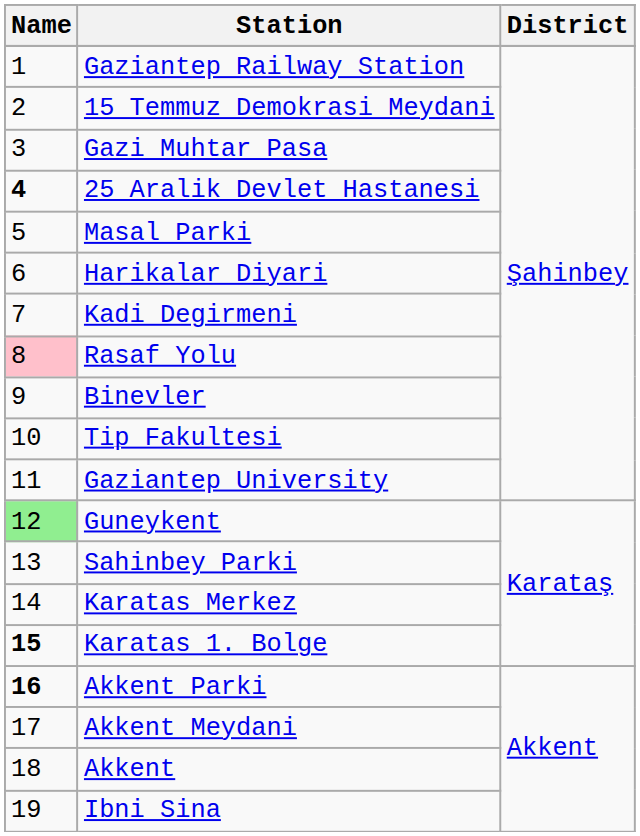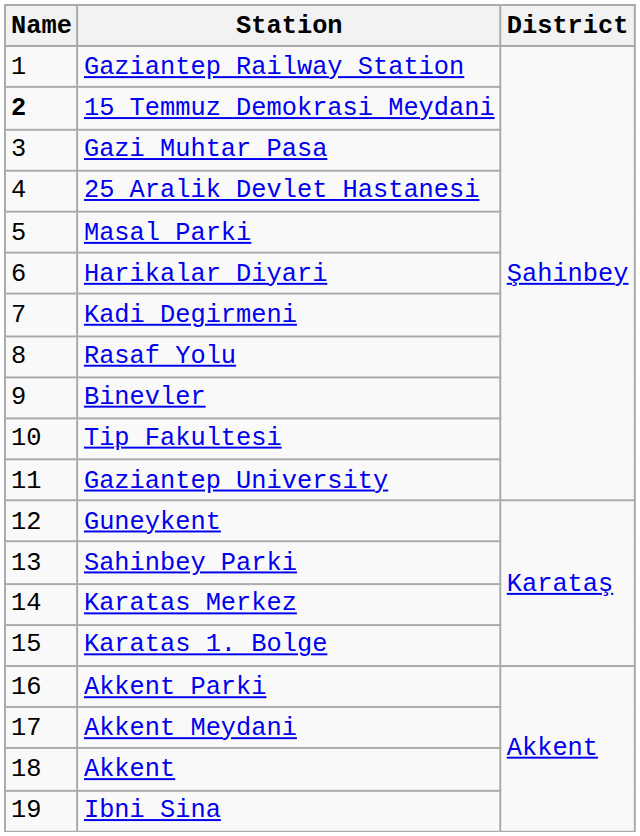15 Temmuz Demokrasi Meydani | Name: normal -> bold
25 Aralik Devlet Hastanesi | Name: bold -> normal
Rasaf Yolu | Name: pink background -> no background
Guneykent | Name: lightgreen background -> no background
Karatas 1. Bolge | Name: bold -> normal
Akkent Parki | Name: bold -> normal
